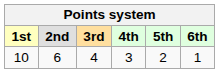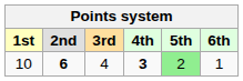10 | 2nd: normal -> bold
10 | 4th: normal -> bold
10 | 5th: no background -> lightgreen background
